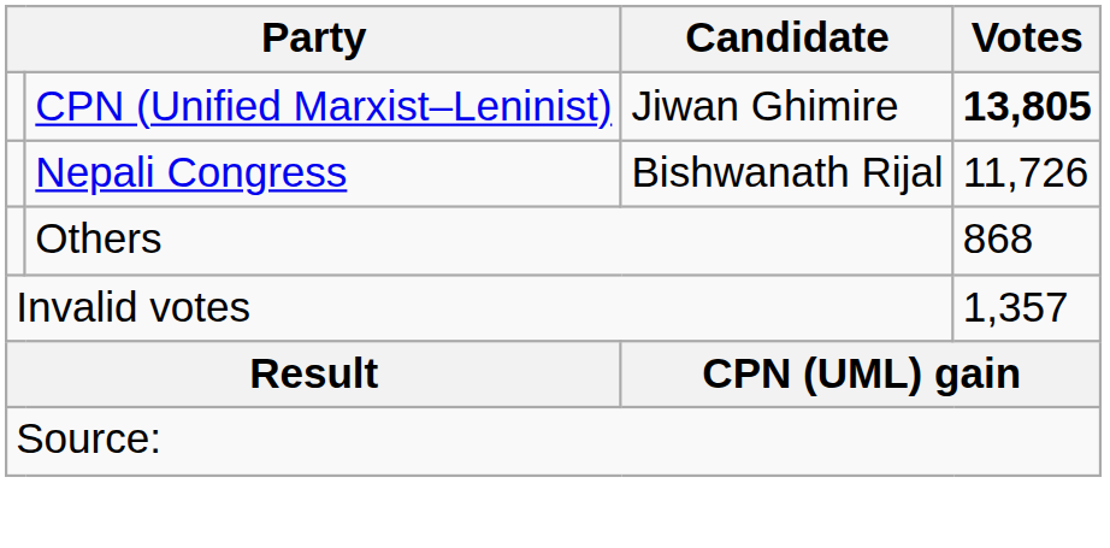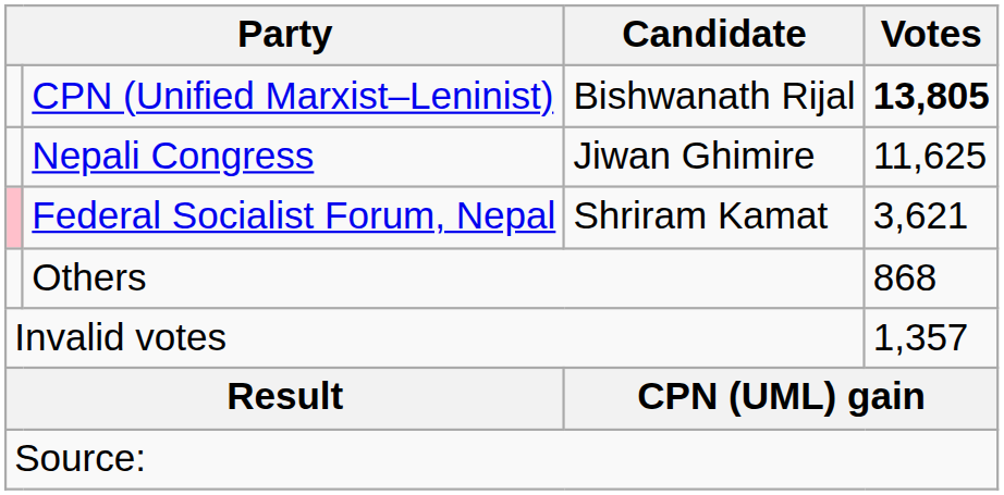CPN (Unified Marxist–Leninist) | Candidate: Jiwan Ghimire -> Bishwanath Rijal
Nepali Congress | Candidate: Bishwanath Rijal -> Jiwan Ghimire
Nepali Congress | Votes: 11,726 -> 11,625
+ row: Federal Socialist Forum, Nepal | Shriram Kamat | 3,621
